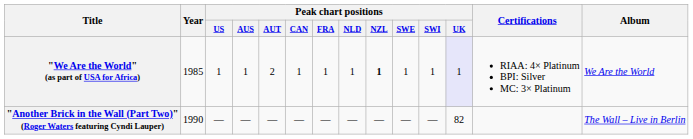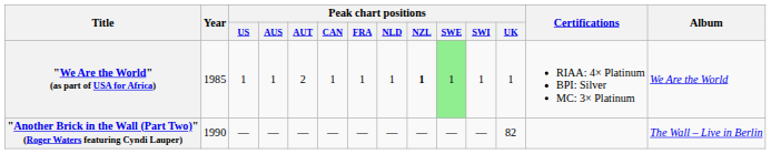"We Are the World" (as part of USA for Africa) | Peak chart positions / SWE: no background -> lightgreen background
"We Are the World" (as part of USA for Africa) | Peak chart positions / UK: lavender background -> no background
